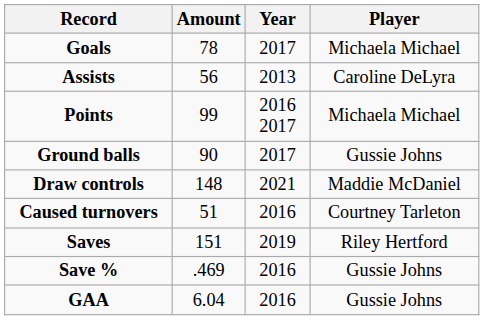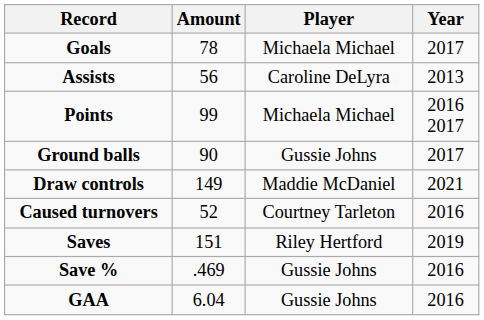columns swapped: Player <-> Year
Draw controls | Amount: 148 -> 149
Caused turnovers | Amount: 51 -> 52
